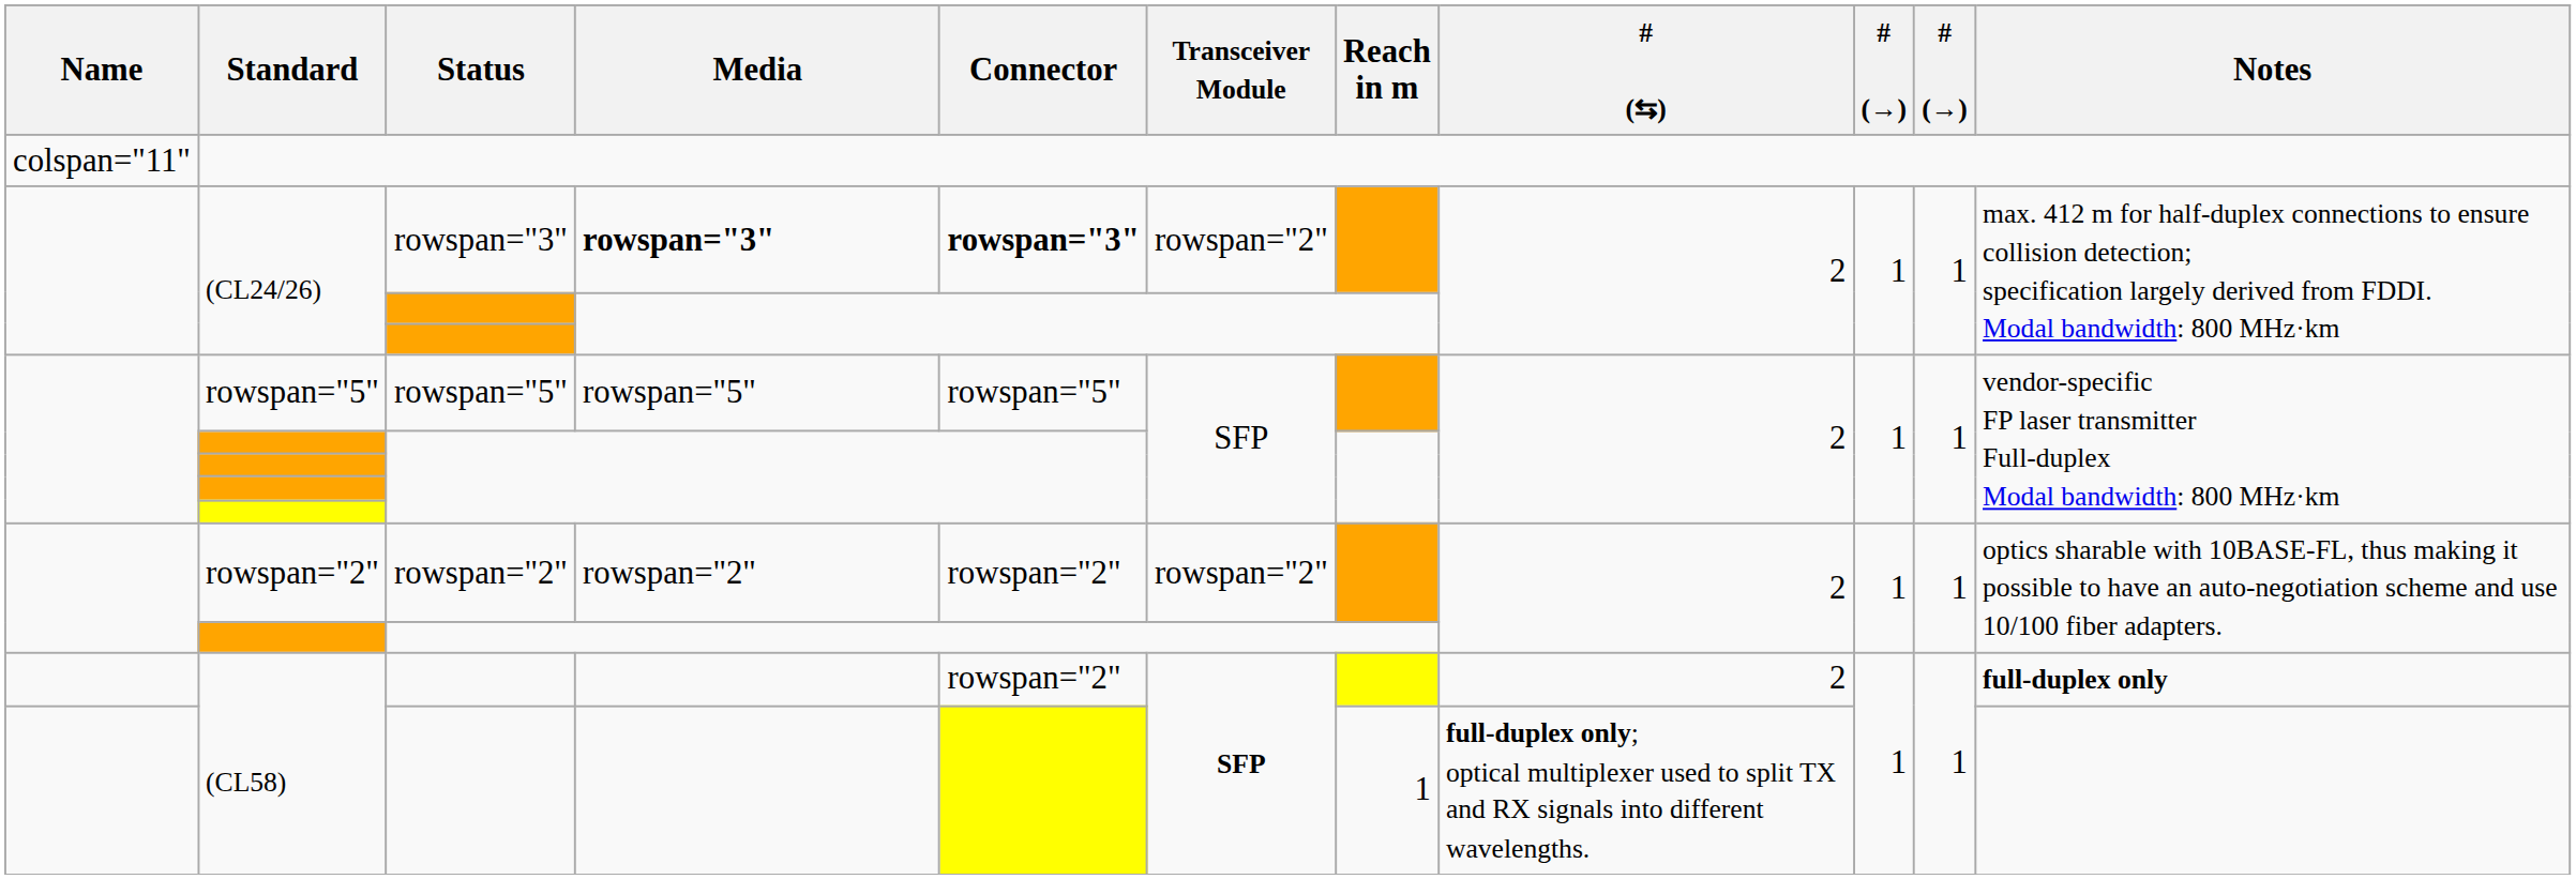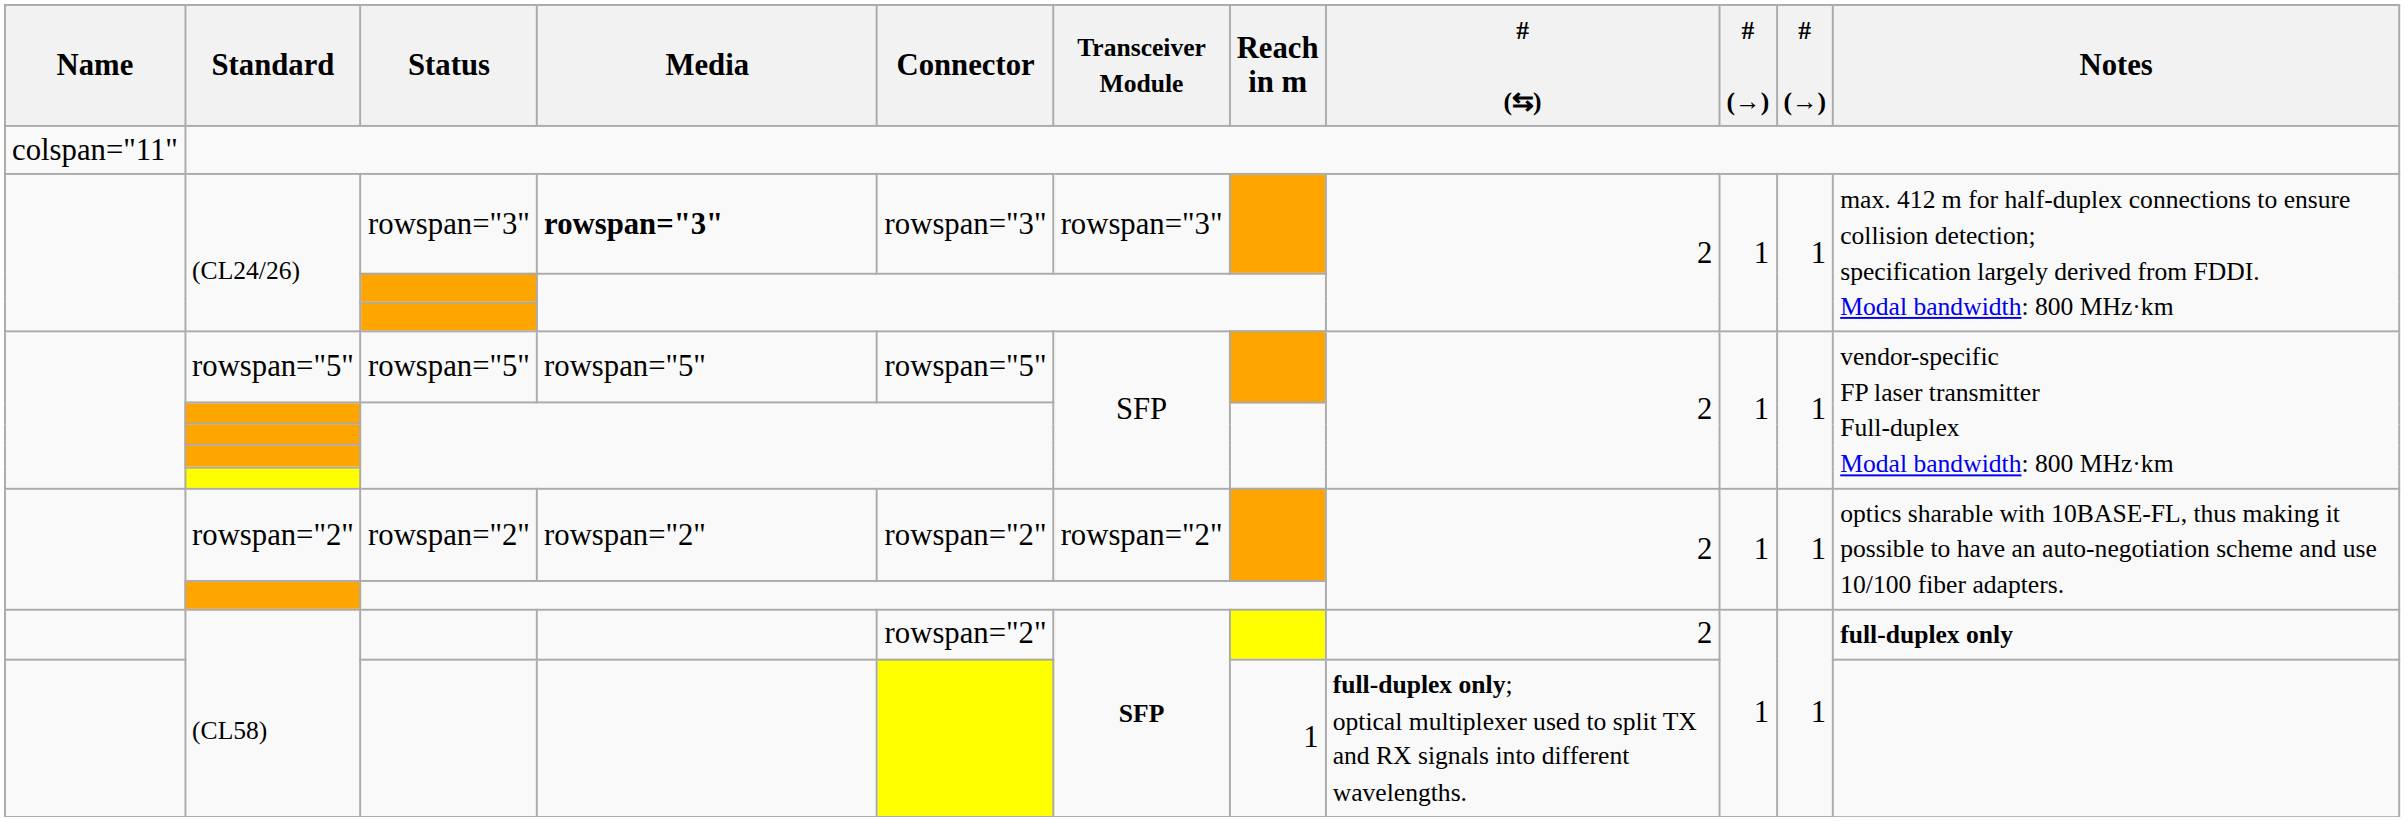(CL24/26) / rowspan="3" | Connector: bold -> normal
(CL24/26) / rowspan="3" | Transceiver Module: rowspan="2" -> rowspan="3"
